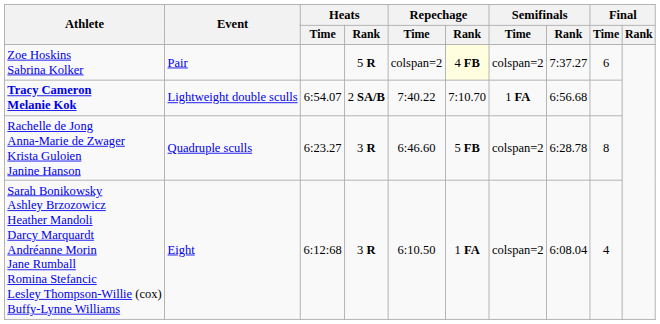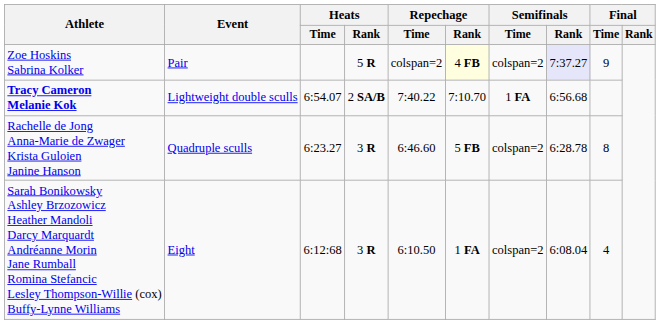Zoe Hoskins Sabrina Kolker | Semifinals / Rank: no background -> lavender background
Zoe Hoskins Sabrina Kolker | Final / Time: 6 -> 9
